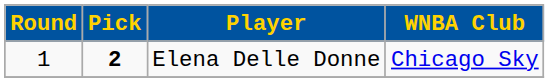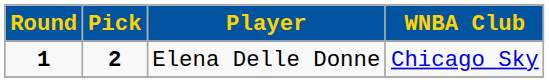Elena Delle Donne | Round: normal -> bold
